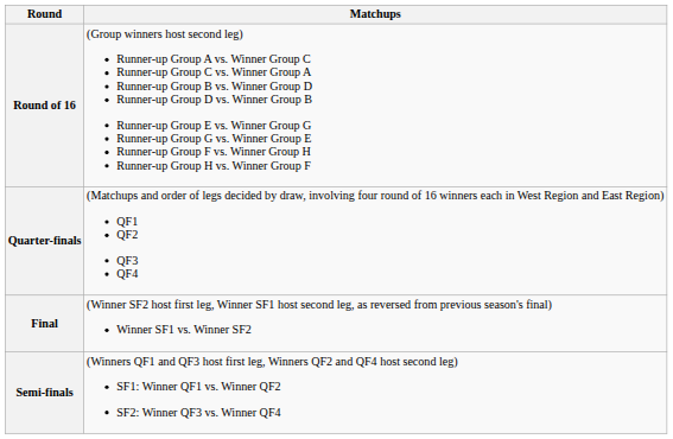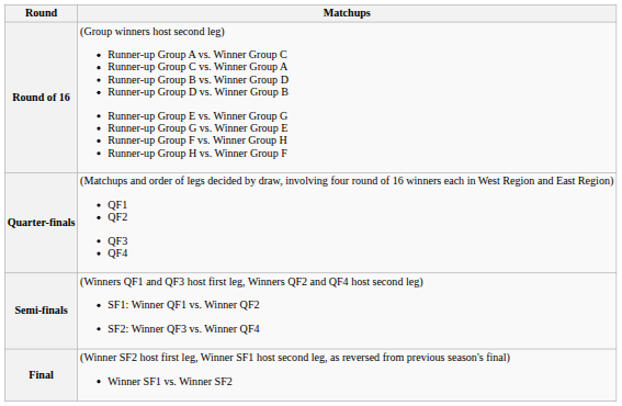rows swapped: Semi-finals <-> Final
